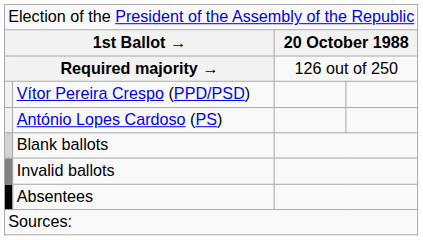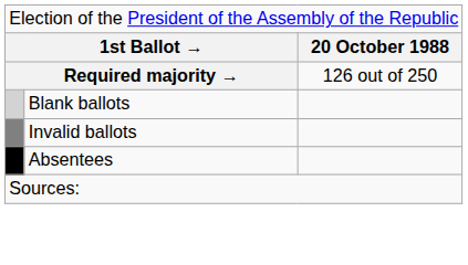- row: Vítor Pereira Crespo (PPD/PSD)
- row: António Lopes Cardoso (PS)
